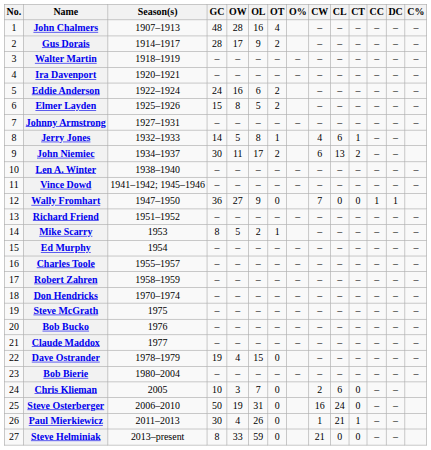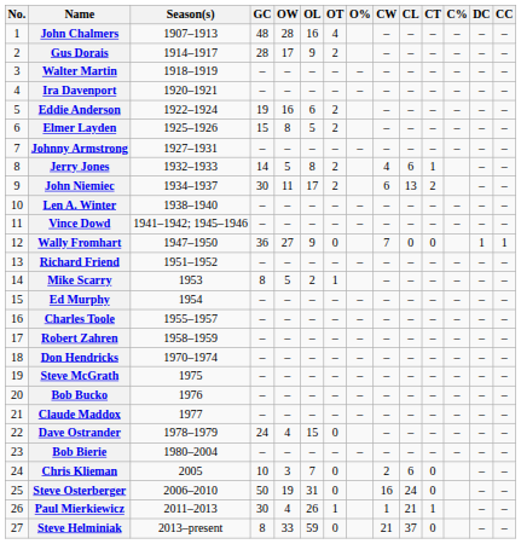columns swapped: C% <-> CC
Eddie Anderson | GC: 24 -> 19
Jerry Jones | OT: 1 -> 2
Dave Ostrander | GC: 19 -> 24
Paul Mierkiewicz | OT: 0 -> 1
Steve Helminiak | CL: 0 -> 37
